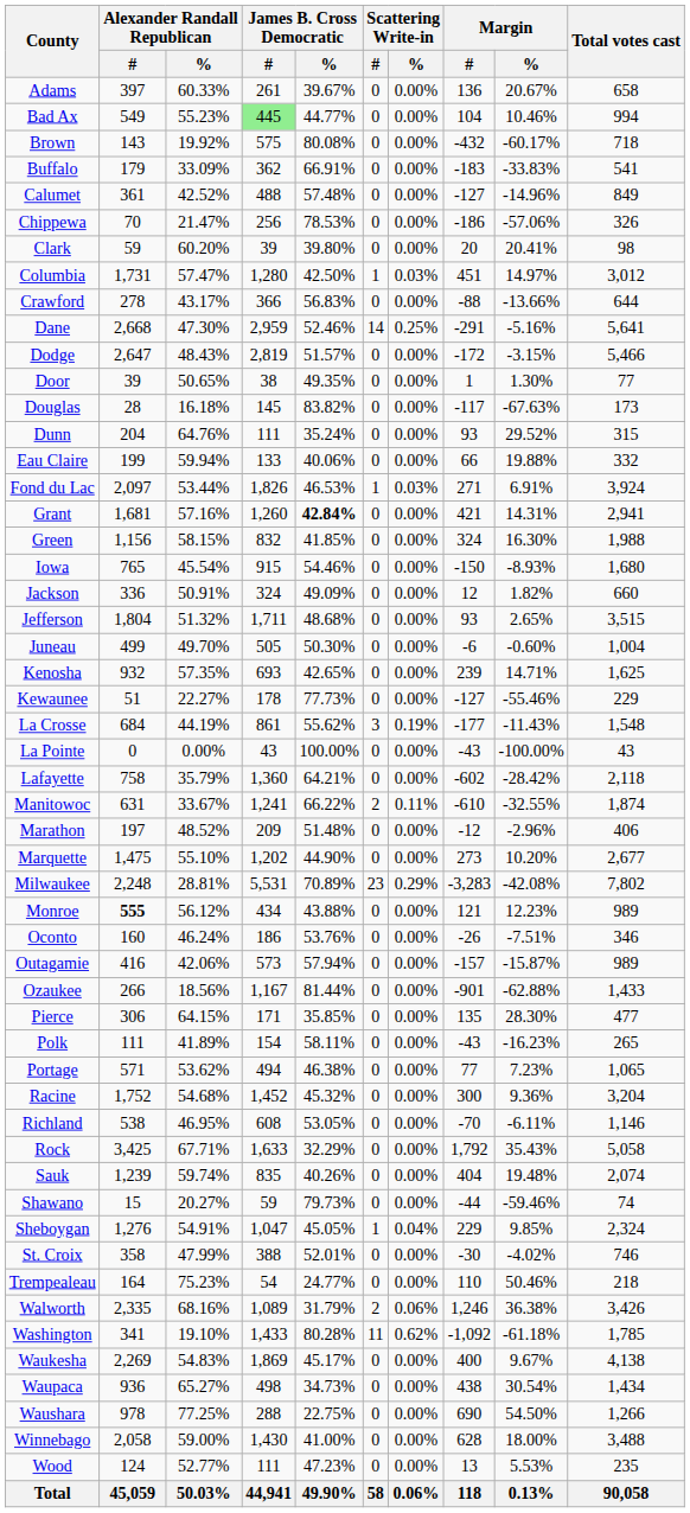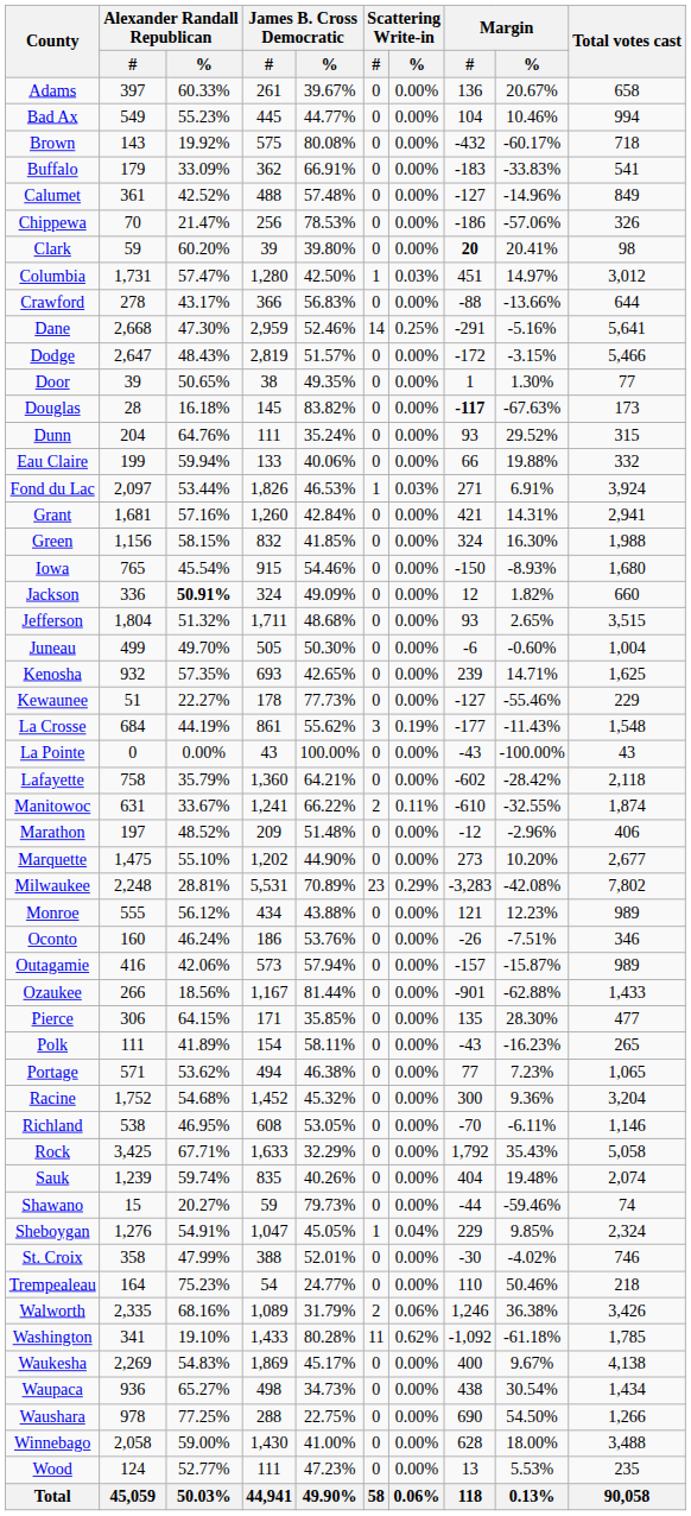Bad Ax | James B. Cross Democratic / #: lightgreen background -> no background
Clark | Margin / #: normal -> bold
Douglas | Margin / #: normal -> bold
Grant | James B. Cross Democratic / %: bold -> normal
Jackson | Alexander Randall Republican / %: normal -> bold
Monroe | Alexander Randall Republican / #: bold -> normal
